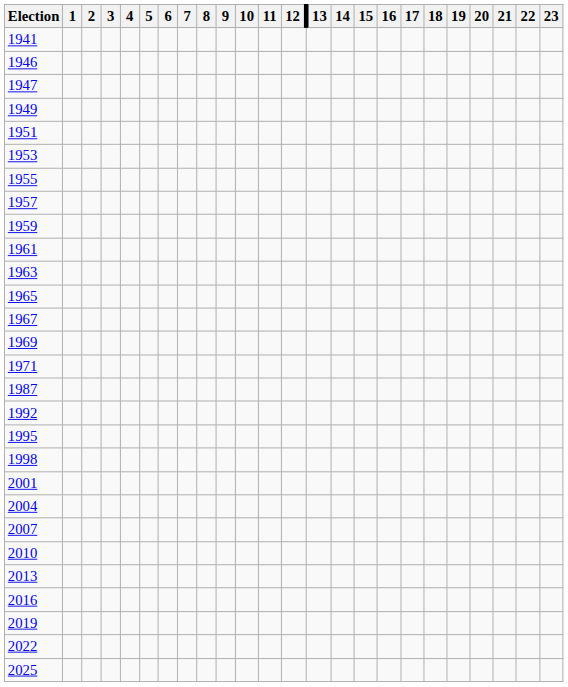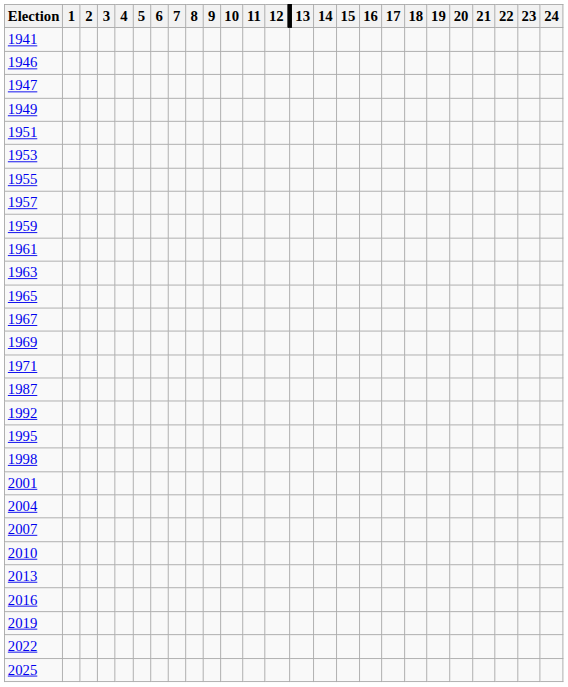+ column: 24
